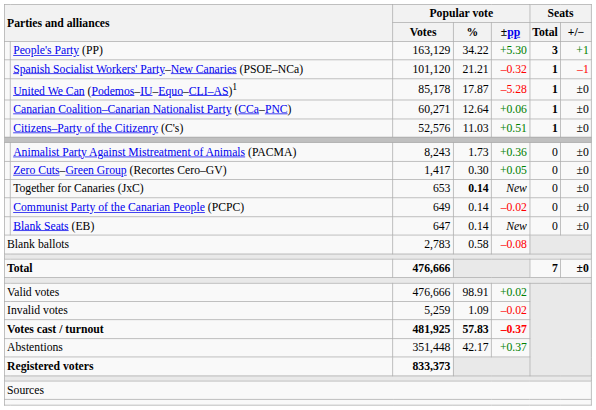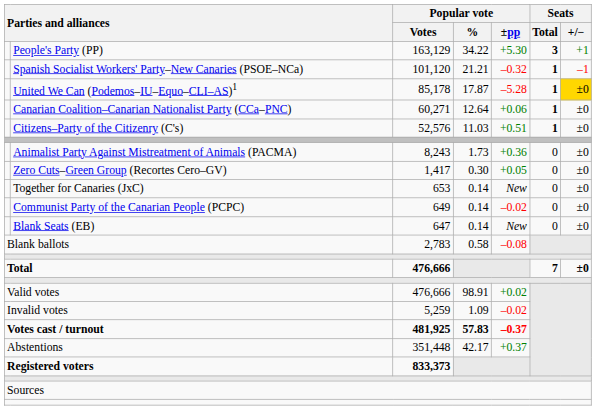United We Can (Podemos–IU–Equo–CLI–AS)1 | Seats / +/−: no background -> gold background
Together for Canaries (JxC) | Popular vote / %: bold -> normal
